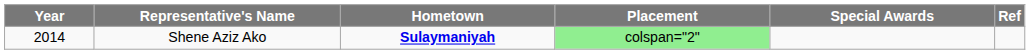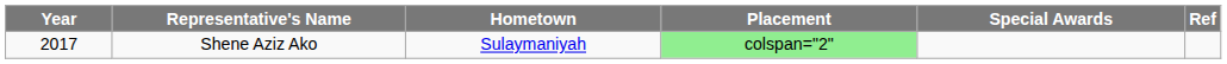Shene Aziz Ako | Year: 2014 -> 2017
Shene Aziz Ako | Hometown: bold -> normal
